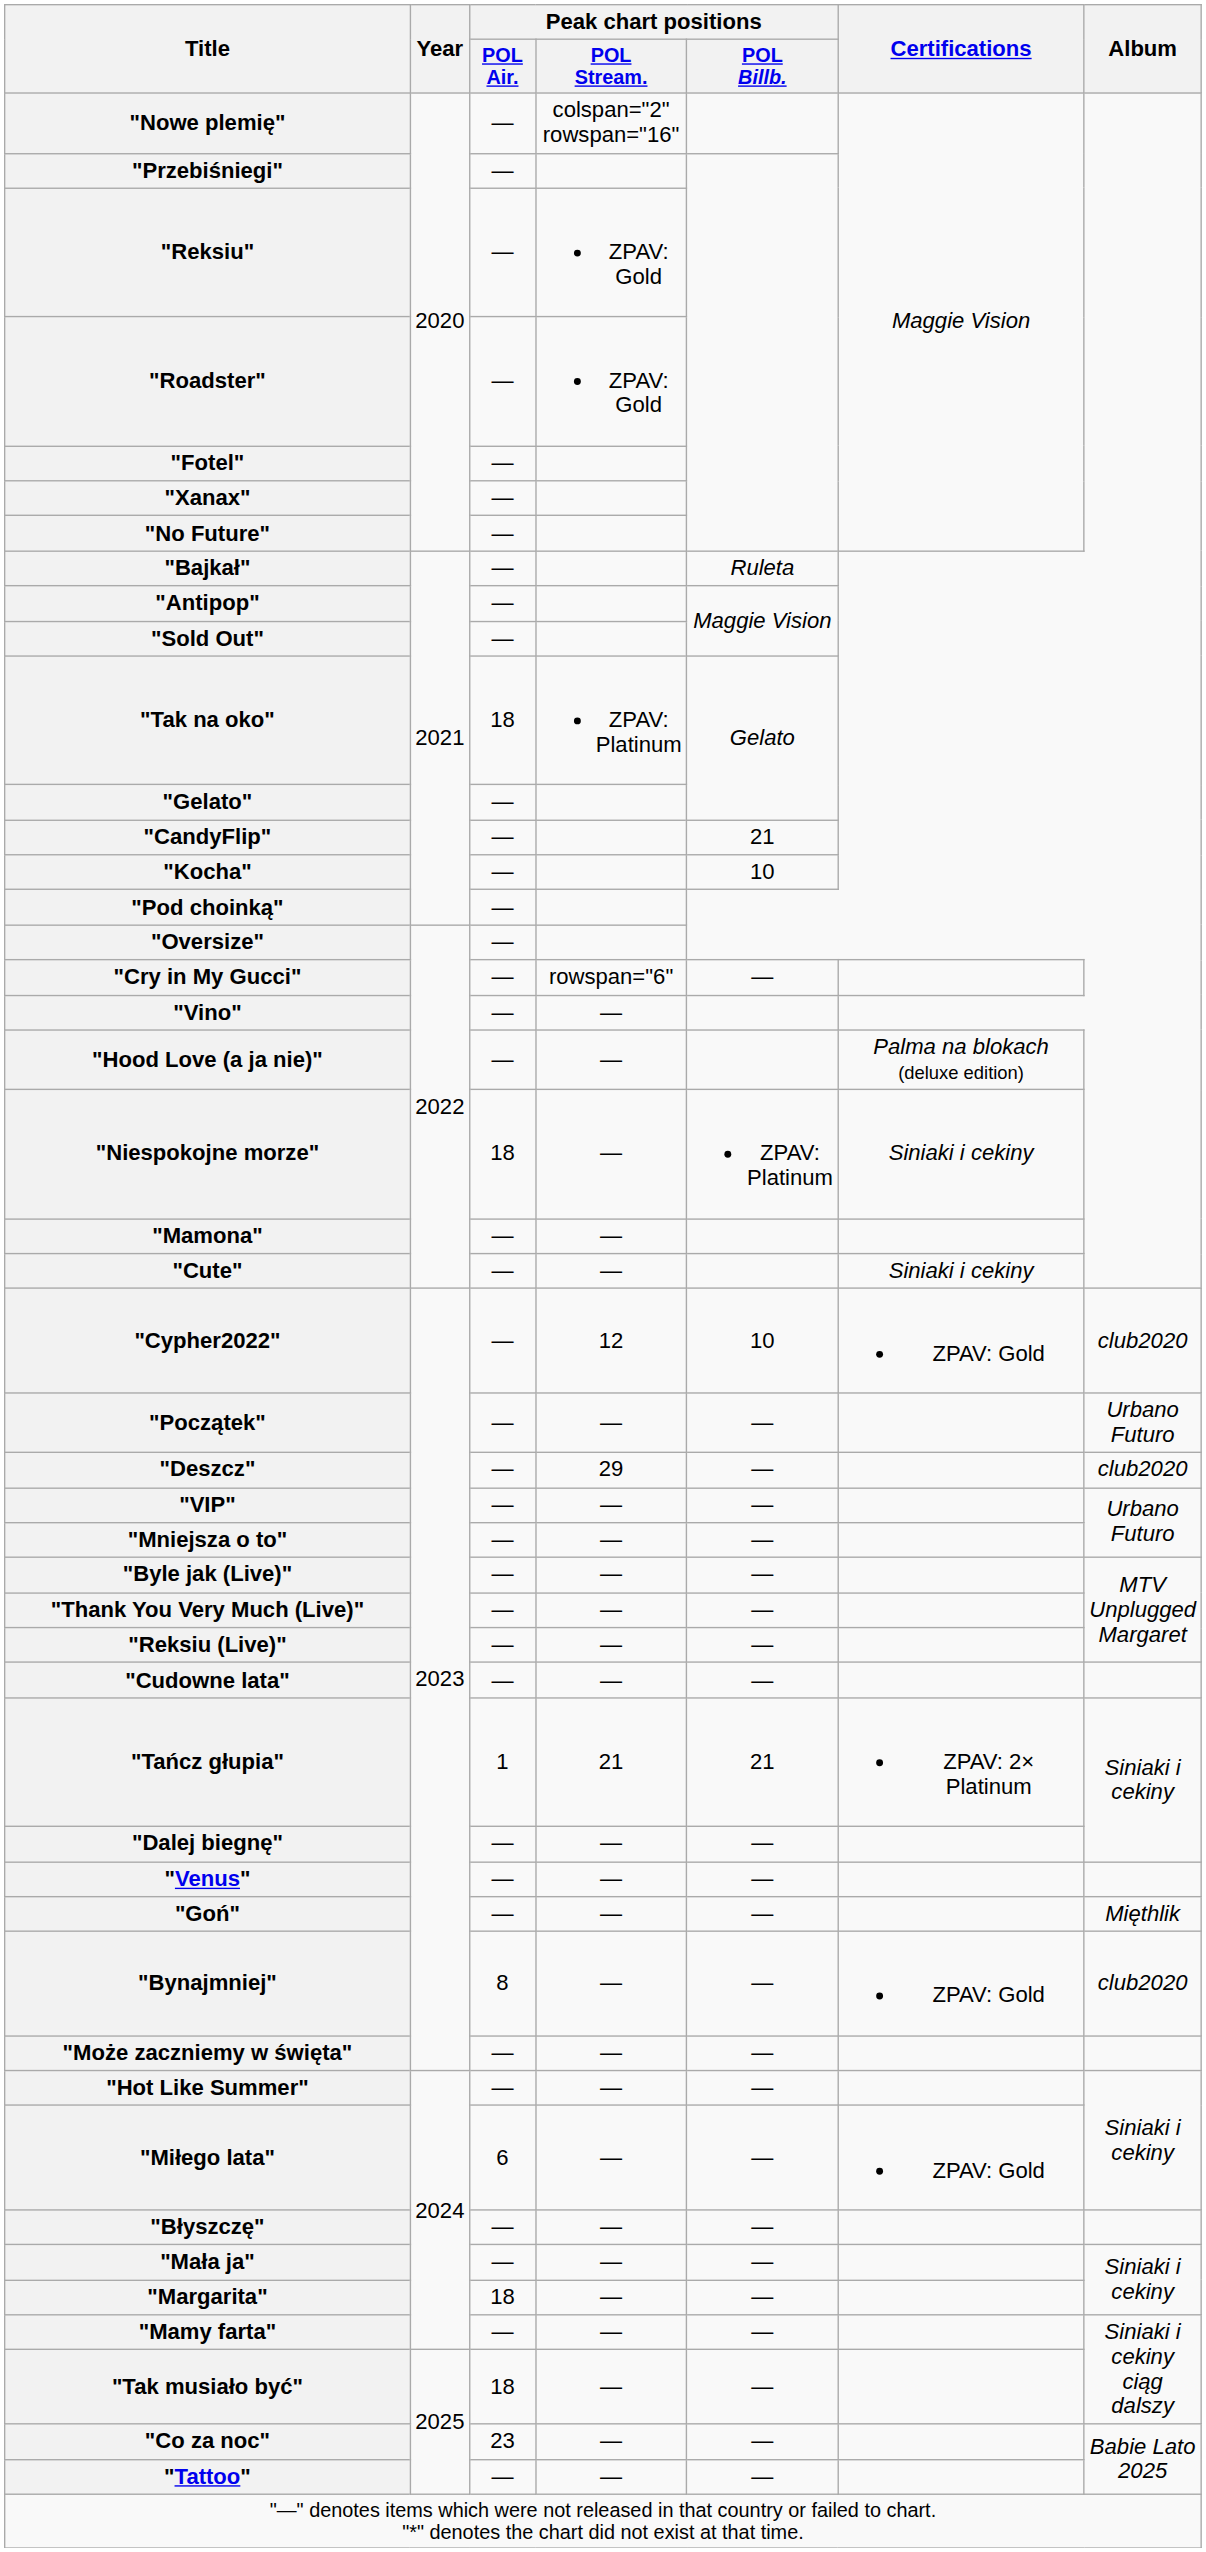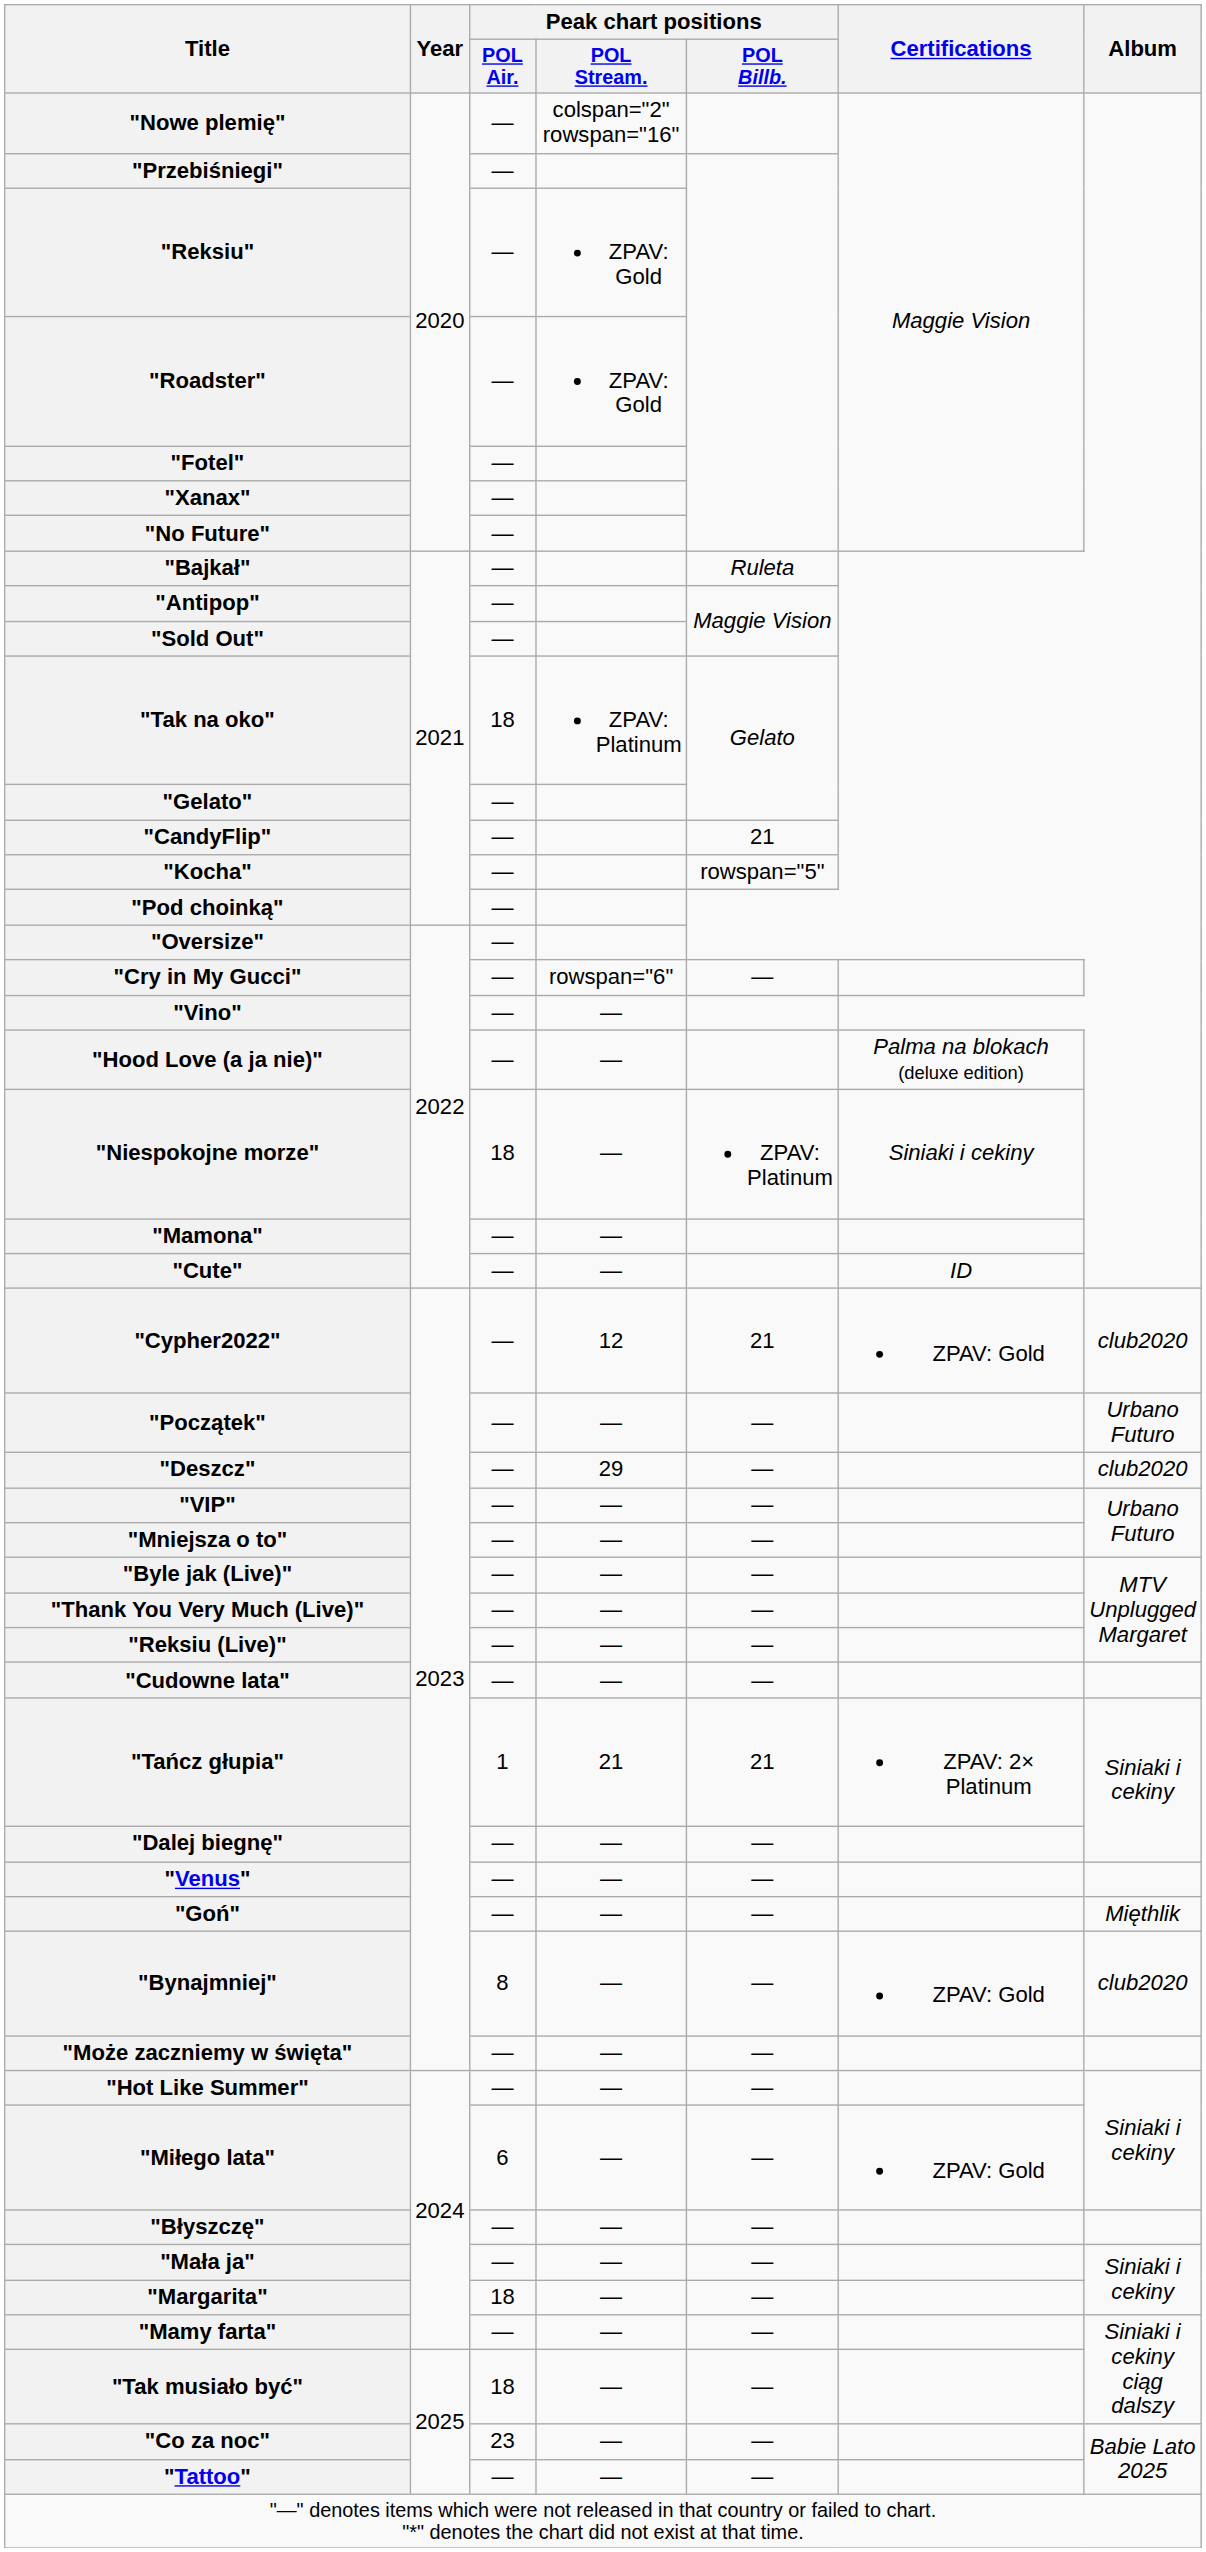"Kocha" | Peak chart positions / POL Billb.: 10 -> rowspan="5"
"Cute" | Certifications: Siniaki i cekiny -> ID
"Cypher2022" | Peak chart positions / POL Billb.: 10 -> 21
